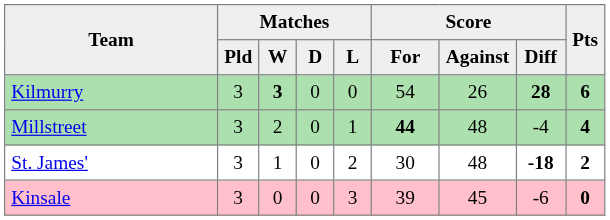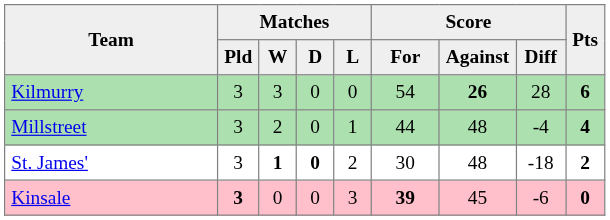Kilmurry | Matches / W: bold -> normal
Kilmurry | Score / Against: normal -> bold
Kilmurry | Score / Diff: bold -> normal
Millstreet | Score / For: bold -> normal
St. James' | Matches / W: normal -> bold
St. James' | Matches / D: normal -> bold
St. James' | Score / Diff: bold -> normal
Kinsale | Matches / Pld: normal -> bold
Kinsale | Score / For: normal -> bold
